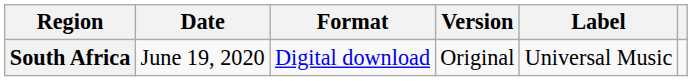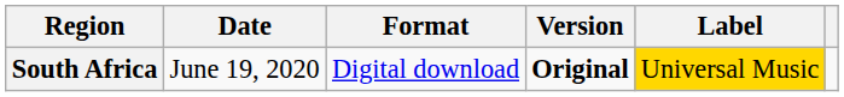South Africa | Version: normal -> bold
South Africa | Label: no background -> gold background
